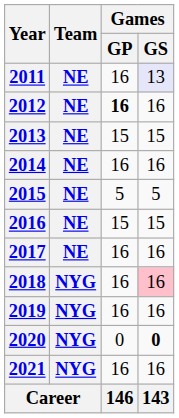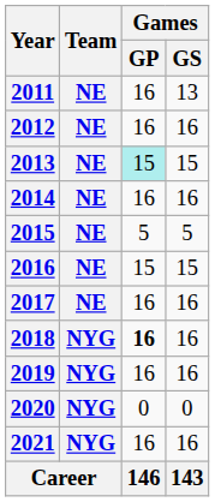2011 | Games / GS: lavender background -> no background
2012 | Games / GP: bold -> normal
2013 | Games / GP: no background -> paleturquoise background
2018 | Games / GP: normal -> bold
2018 | Games / GS: pink background -> no background
2020 | Games / GS: bold -> normal
